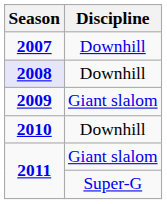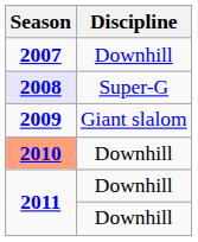row 3 | Discipline: Downhill -> Super-G
row 5 | Season: no background -> lightsalmon background
row 6 | Discipline: Giant slalom -> Downhill
row 7 | Discipline: Super-G -> Downhill
